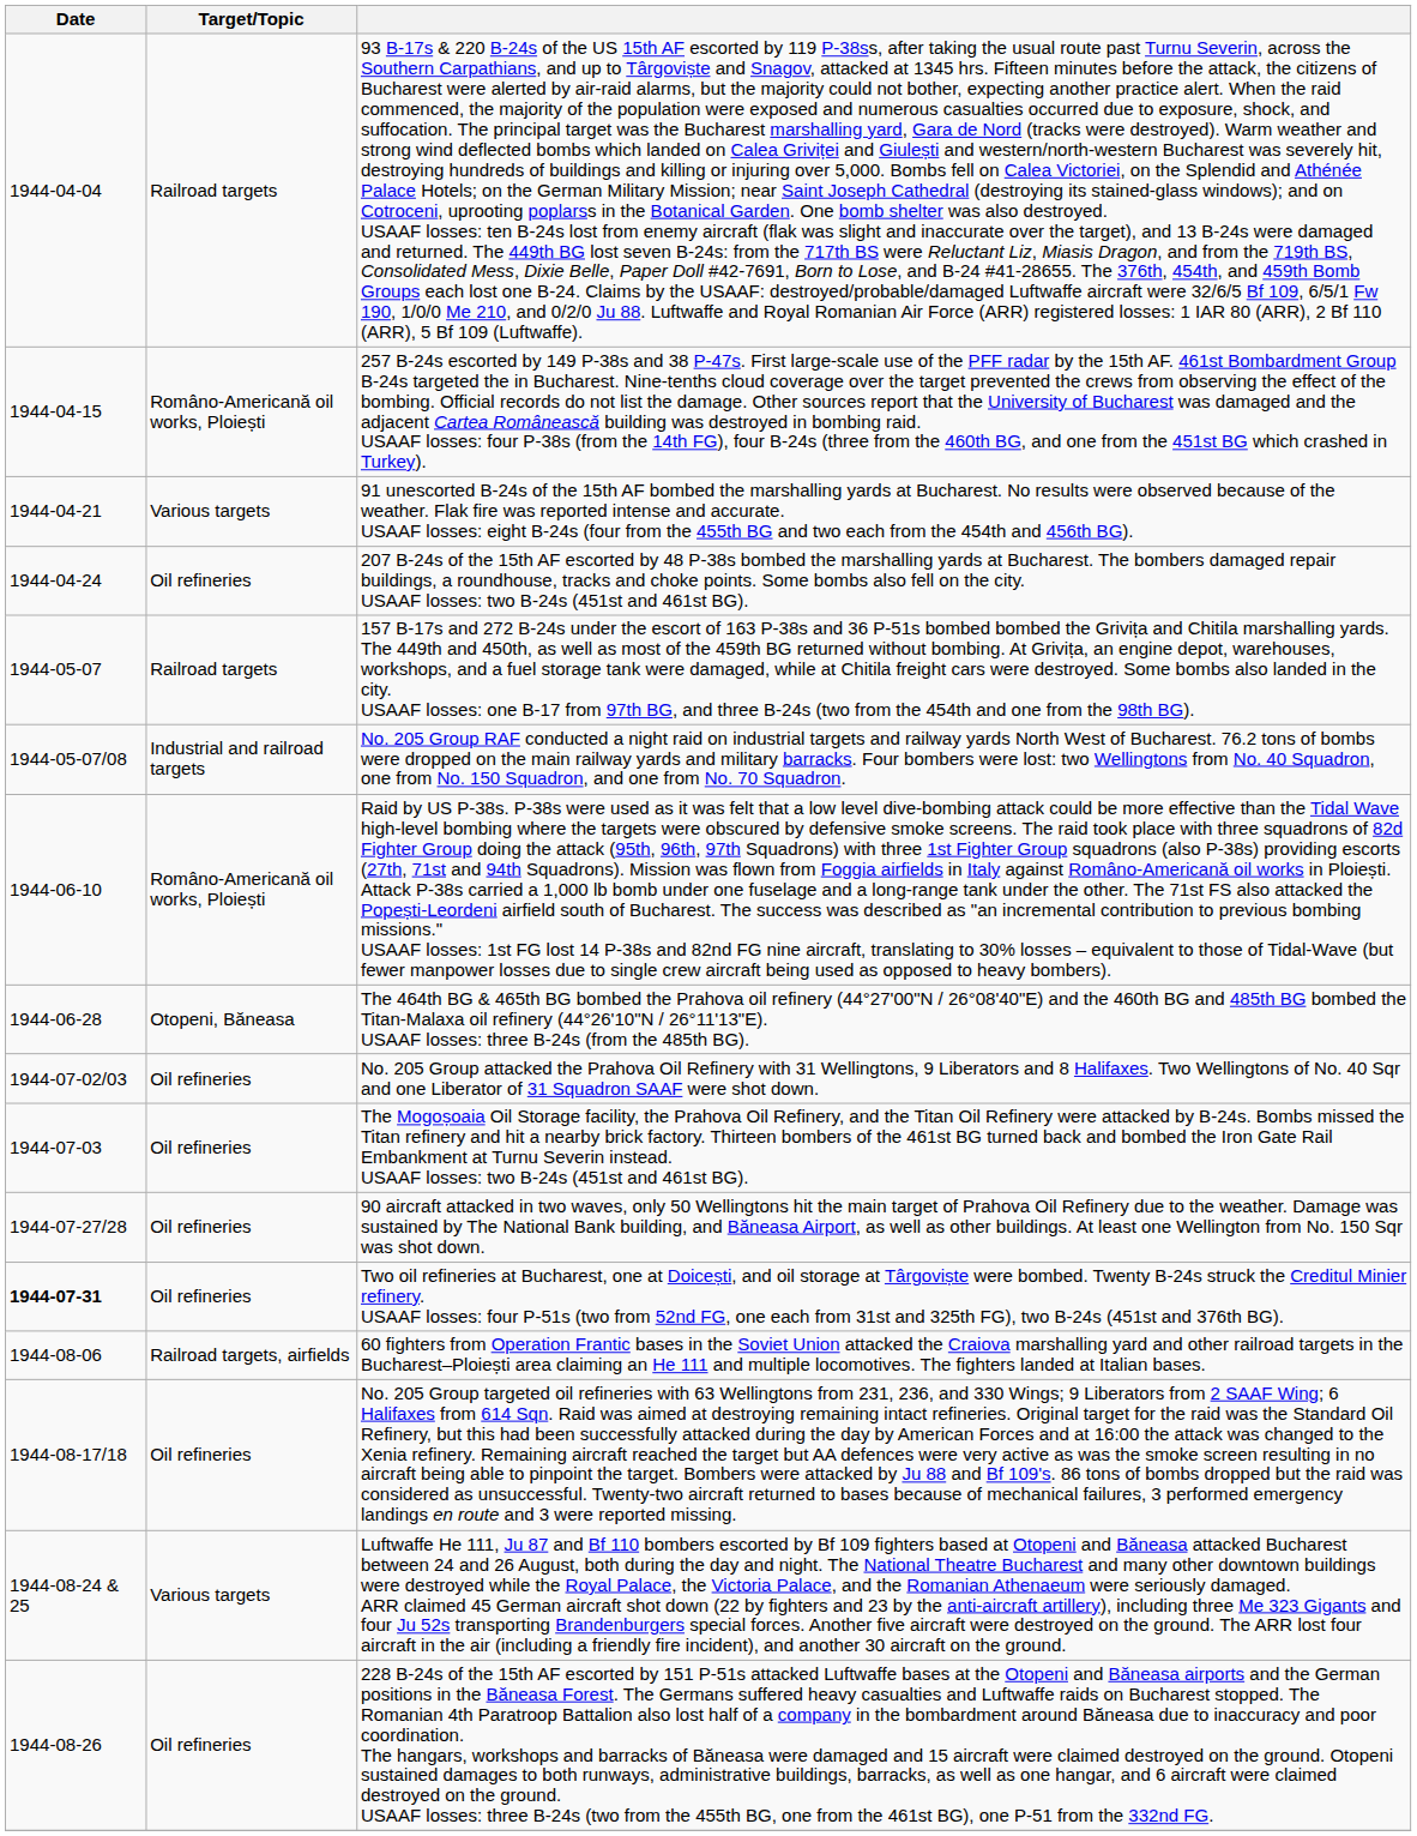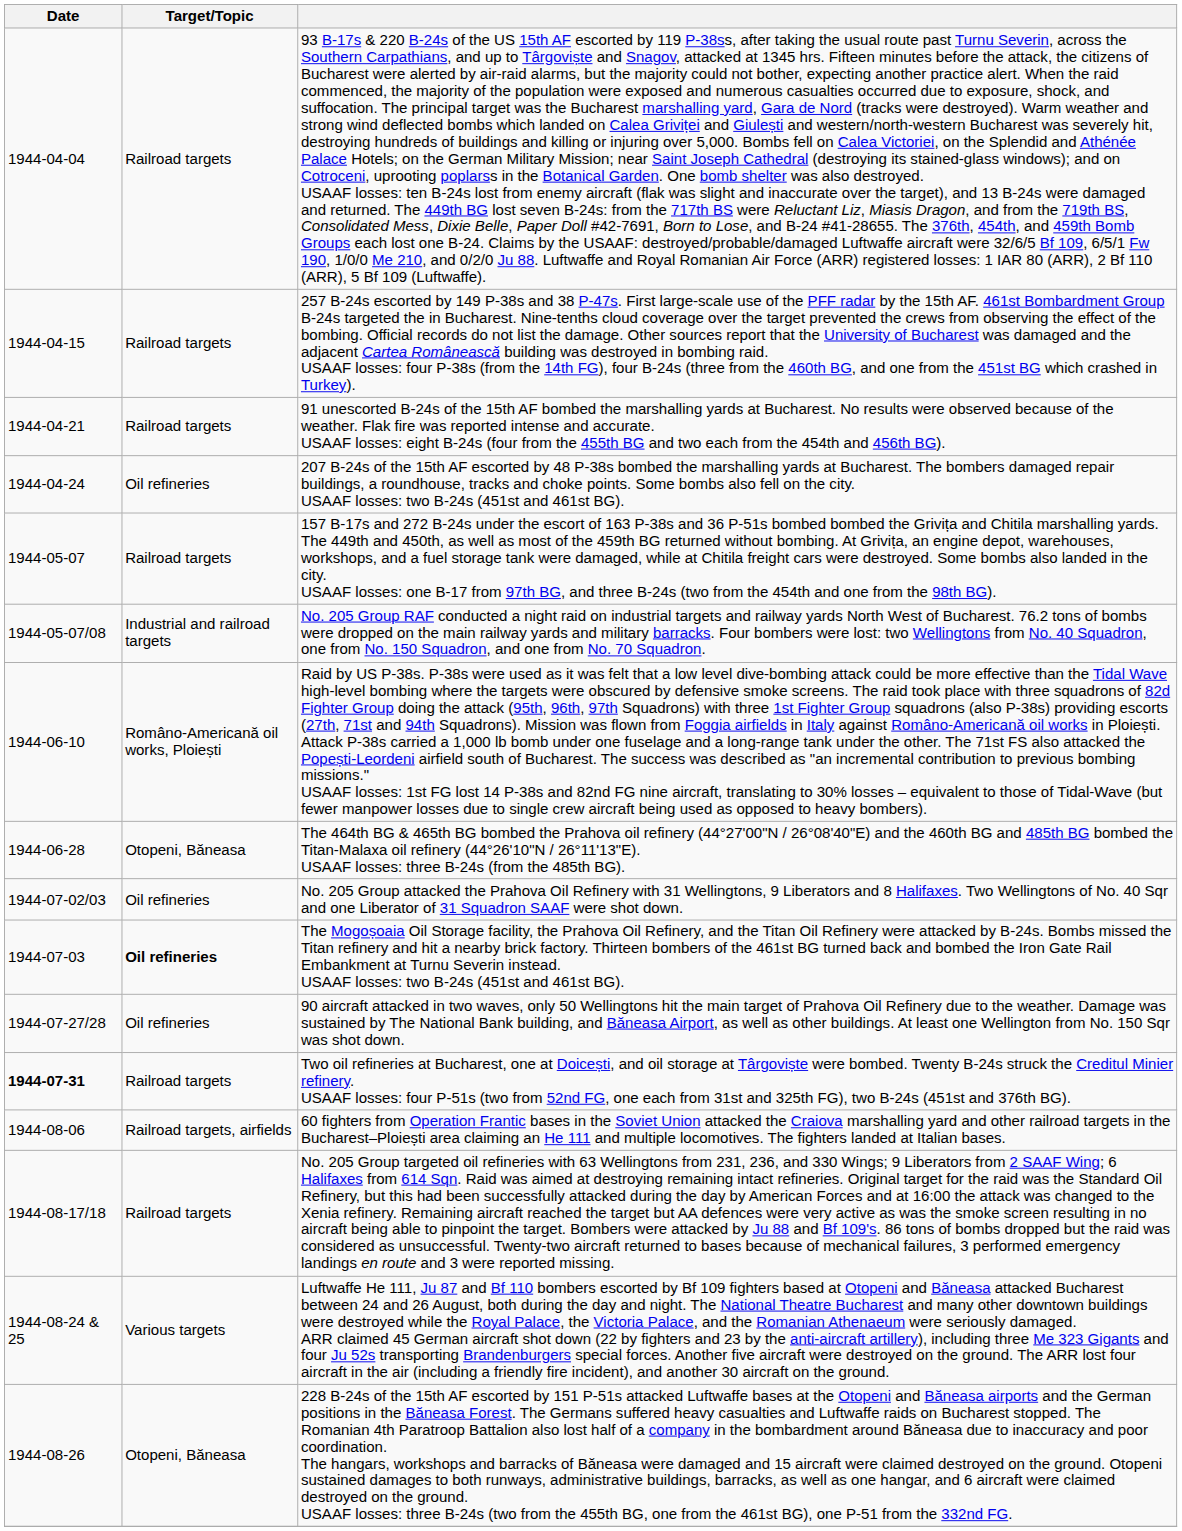row 3 | Target/Topic: Româno-Americană oil works, Ploiești -> Railroad targets
row 4 | Target/Topic: Various targets -> Railroad targets
row 11 | Target/Topic: normal -> bold
row 13 | Target/Topic: Oil refineries -> Railroad targets
row 15 | Target/Topic: Oil refineries -> Railroad targets
row 17 | Target/Topic: Oil refineries -> Otopeni, Băneasa
